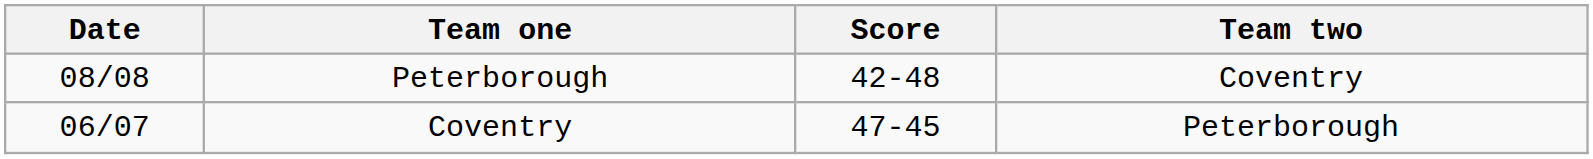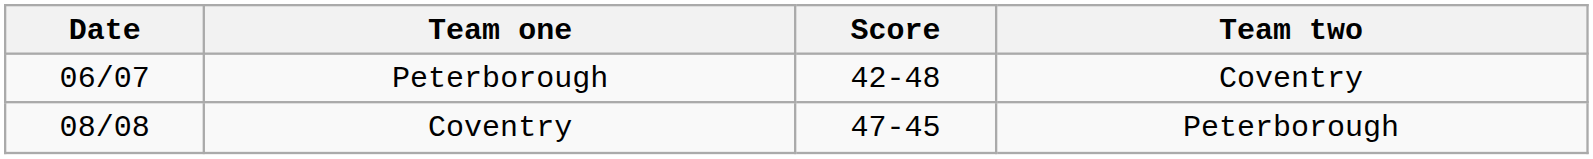row 2 | Date: 08/08 -> 06/07
row 3 | Date: 06/07 -> 08/08
